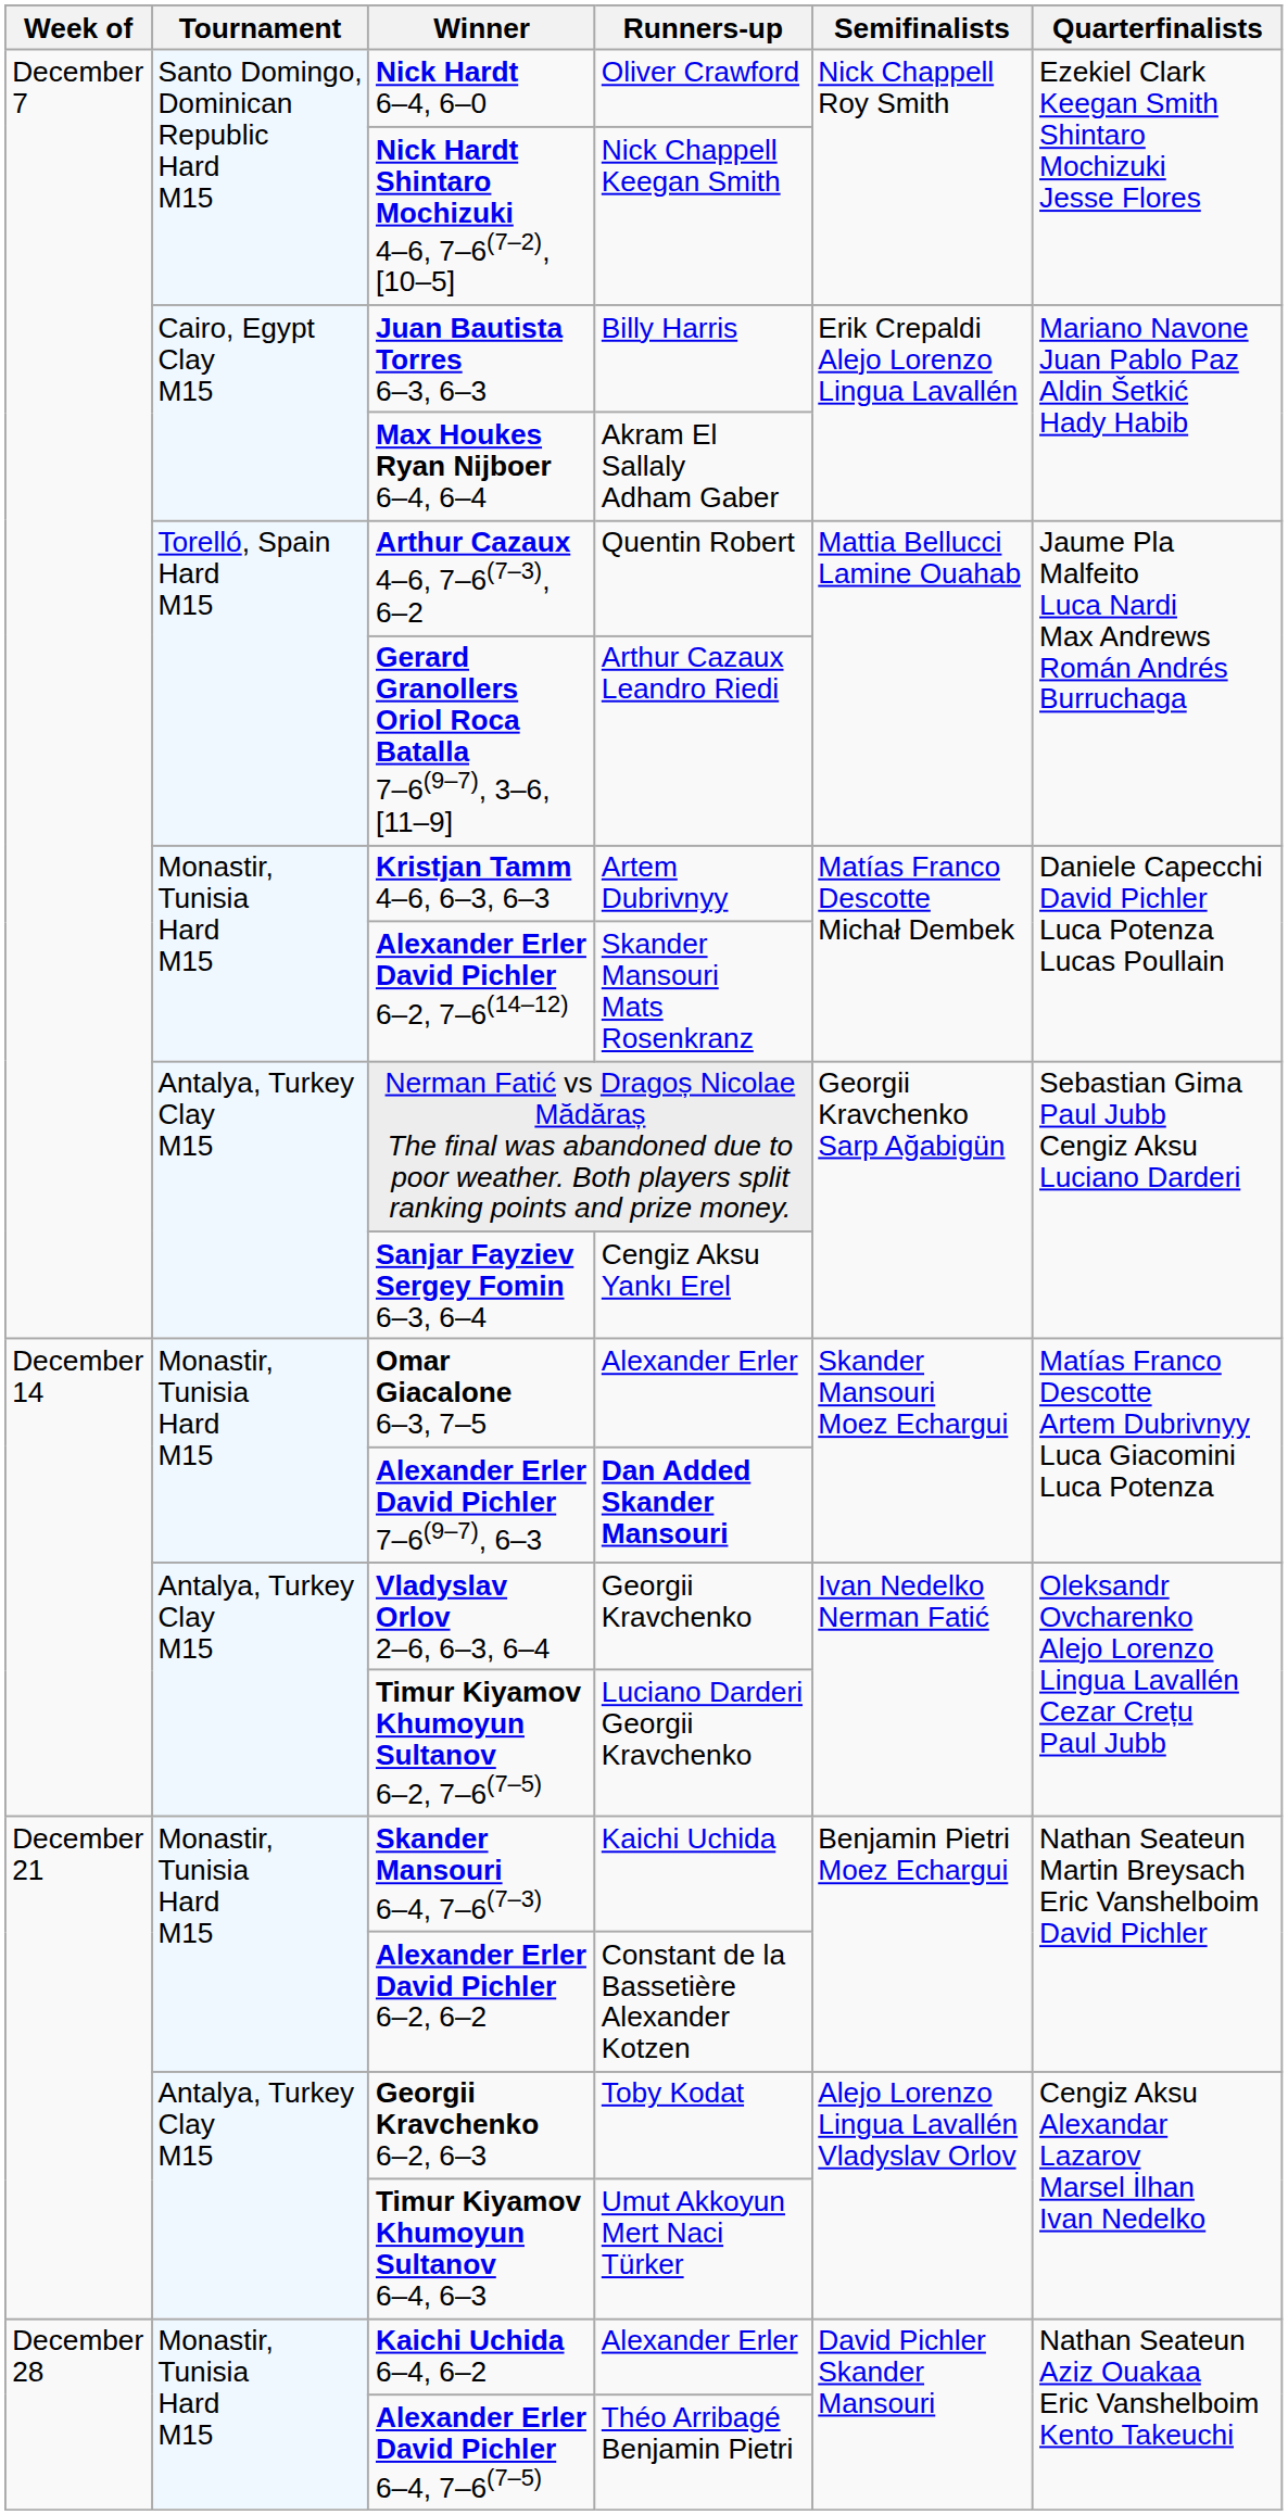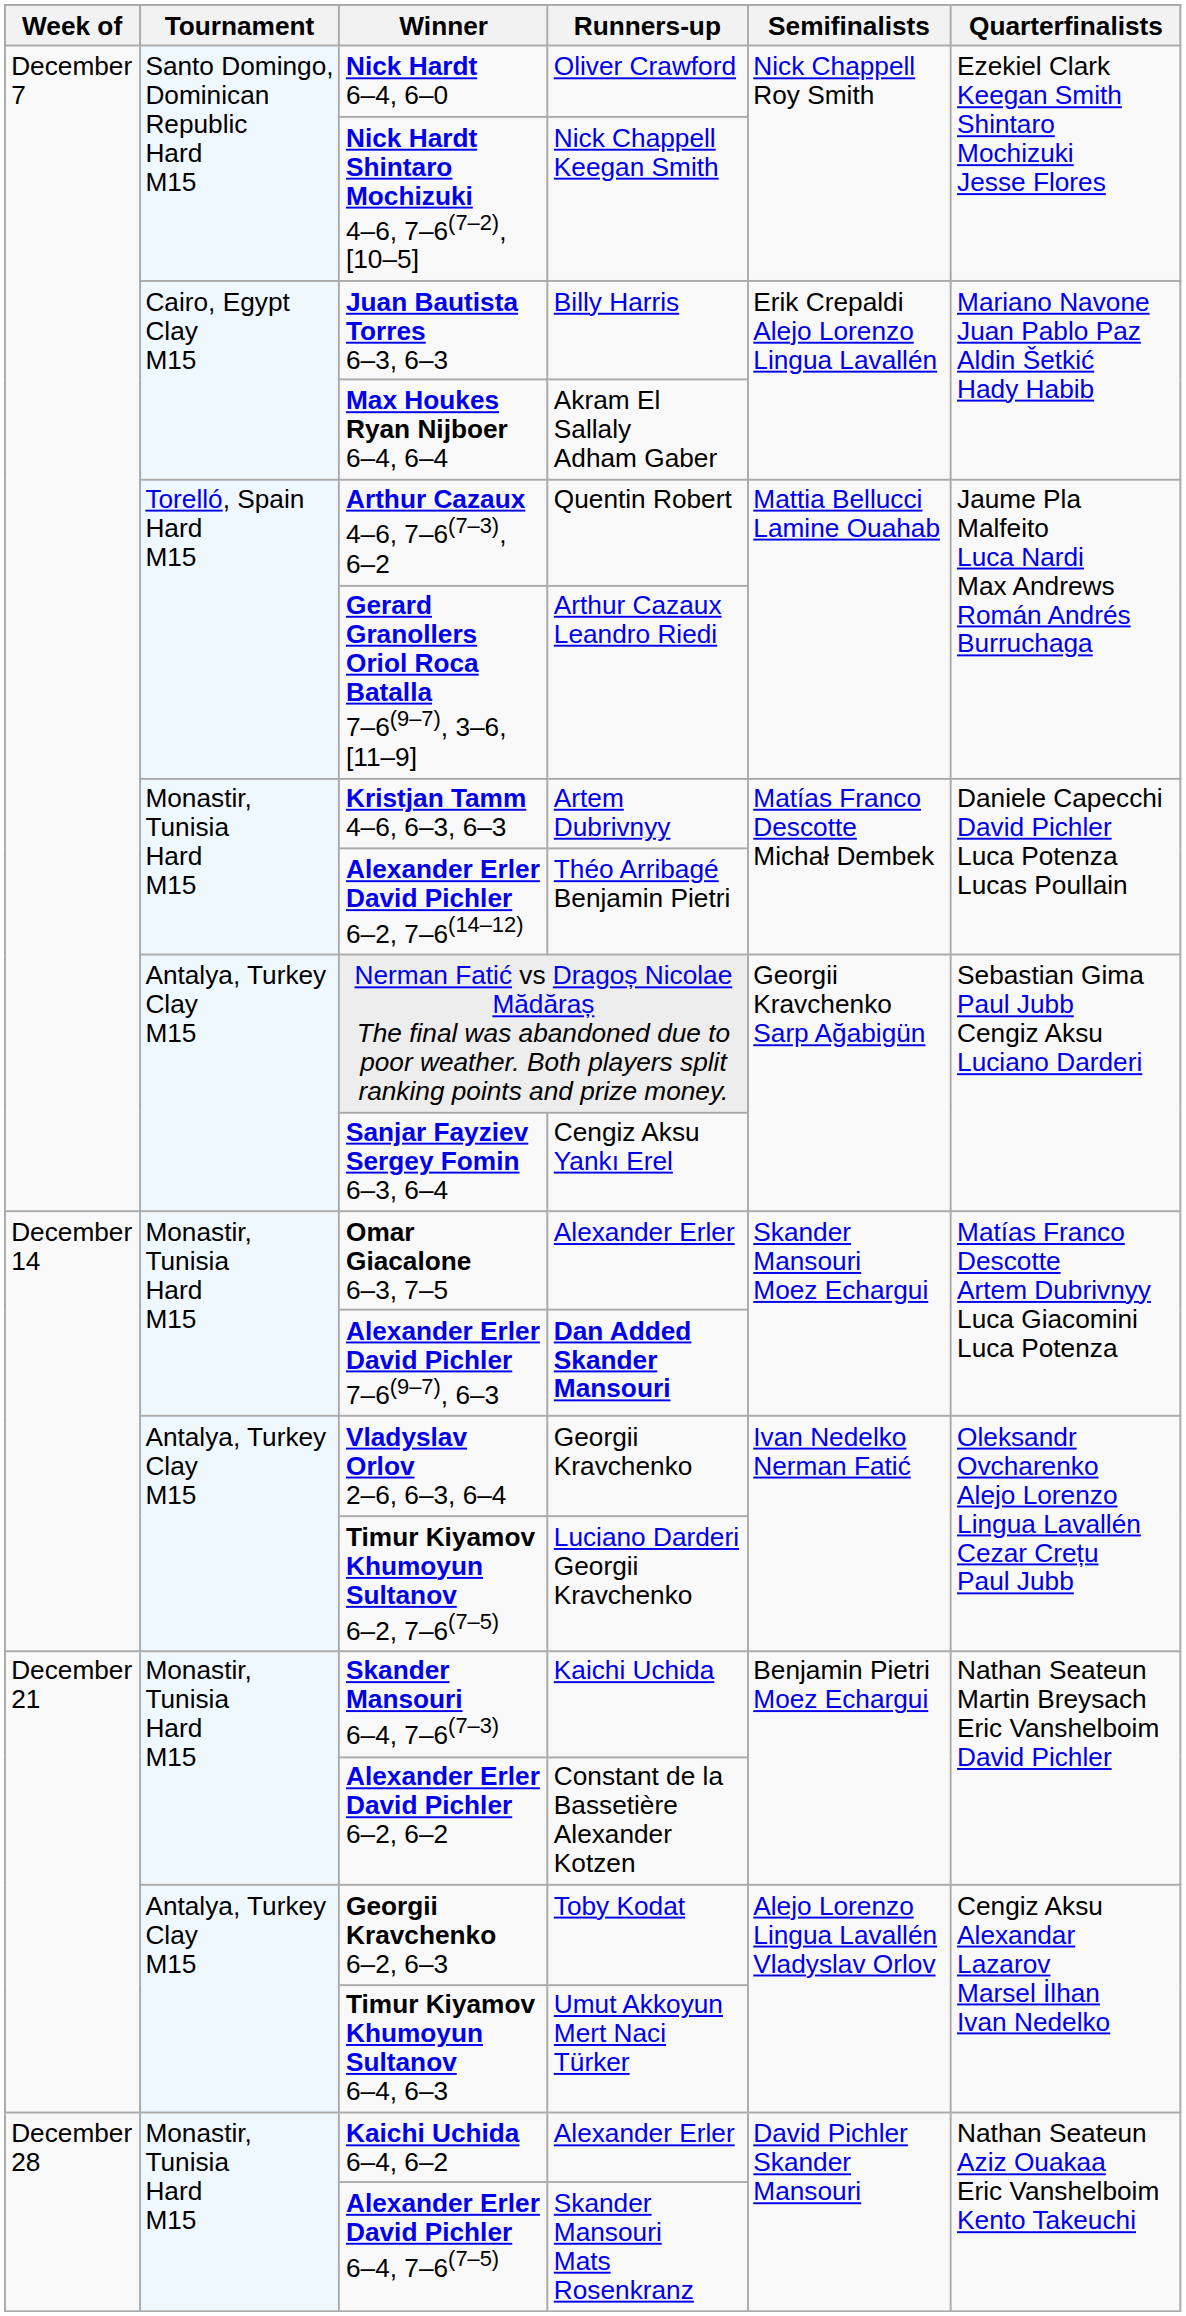Alexander Erler David Pichler 6–2, 7–6(14–12) | Runners-up: Skander Mansouri Mats Rosenkranz -> Théo Arribagé Benjamin Pietri
Alexander Erler David Pichler 6–4, 7–6(7–5) | Runners-up: Théo Arribagé Benjamin Pietri -> Skander Mansouri Mats Rosenkranz
